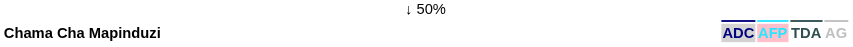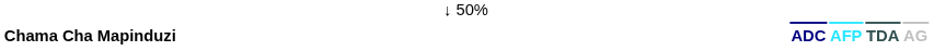Chama Cha Mapinduzi | column 2: lightgrey background -> no background
Chama Cha Mapinduzi | column 3: pink background -> no background
